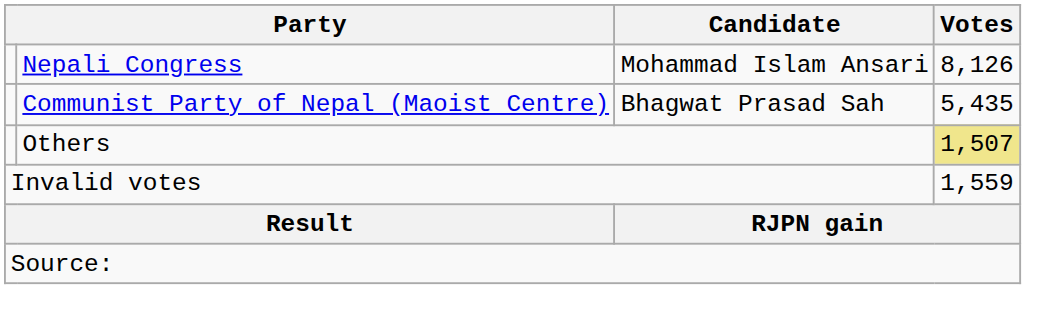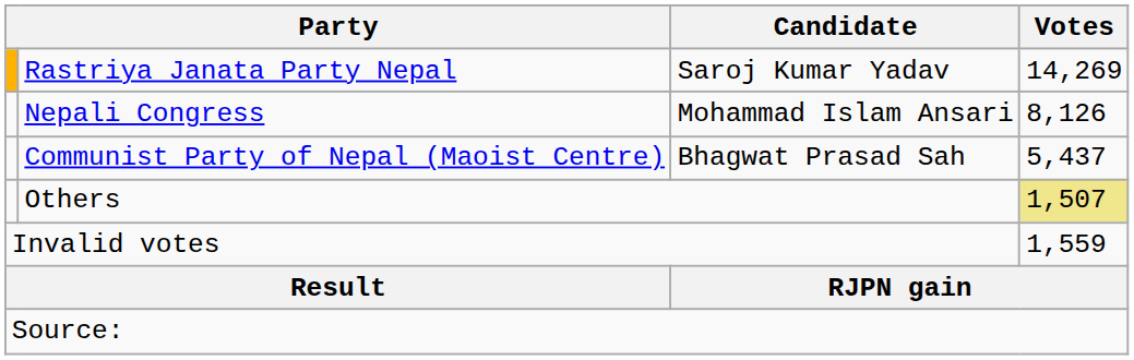+ row: Rastriya Janata Party Nepal | Saroj Kumar Yadav | 14,269
Communist Party of Nepal (Maoist Centre) | Votes: 5,435 -> 5,437
